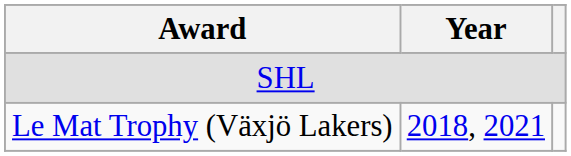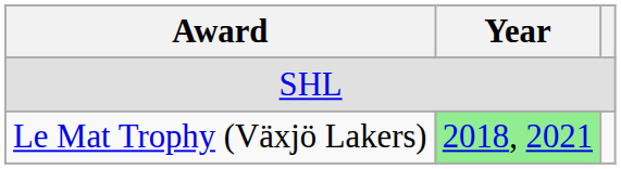Le Mat Trophy (Växjö Lakers) | Year: no background -> lightgreen background
